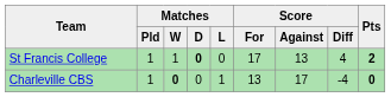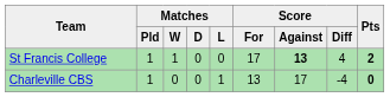St Francis College | Matches / D: bold -> normal
St Francis College | Score / Against: normal -> bold
Charleville CBS | Matches / W: bold -> normal
